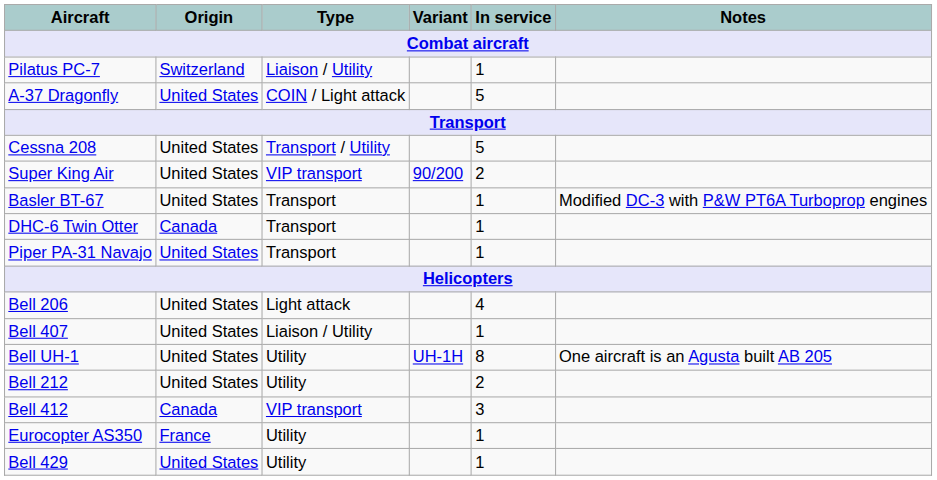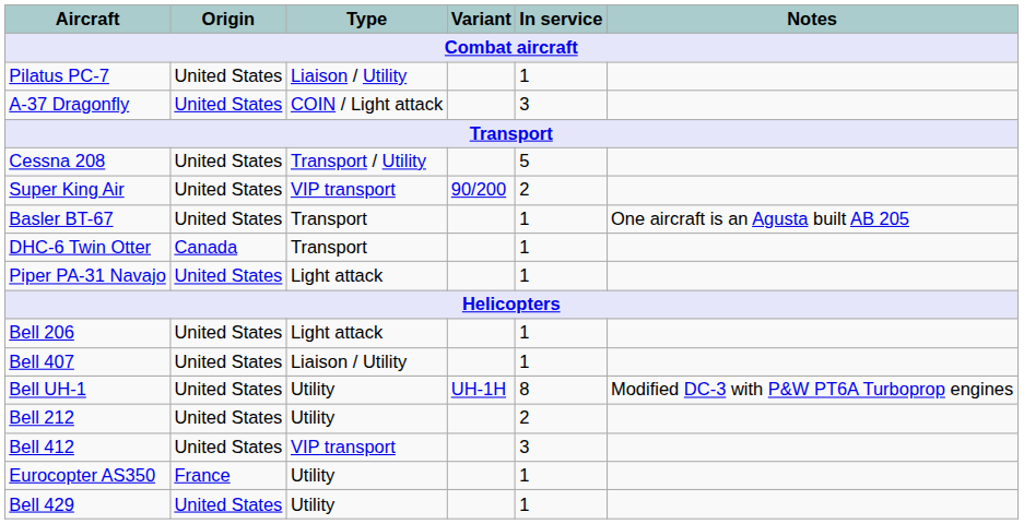Pilatus PC-7 | Origin: Switzerland -> United States
A-37 Dragonfly | In service: 5 -> 3
Basler BT-67 | Notes: Modified DC-3 with P&W PT6A Turboprop engines -> One aircraft is an Agusta built AB 205
Piper PA-31 Navajo | Type: Transport -> Light attack
Bell 206 | In service: 4 -> 1
Bell UH-1 | Notes: One aircraft is an Agusta built AB 205 -> Modified DC-3 with P&W PT6A Turboprop engines
Bell 412 | Origin: Canada -> United States
